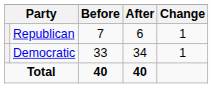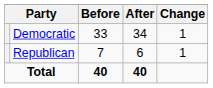rows swapped: Democratic <-> Republican
